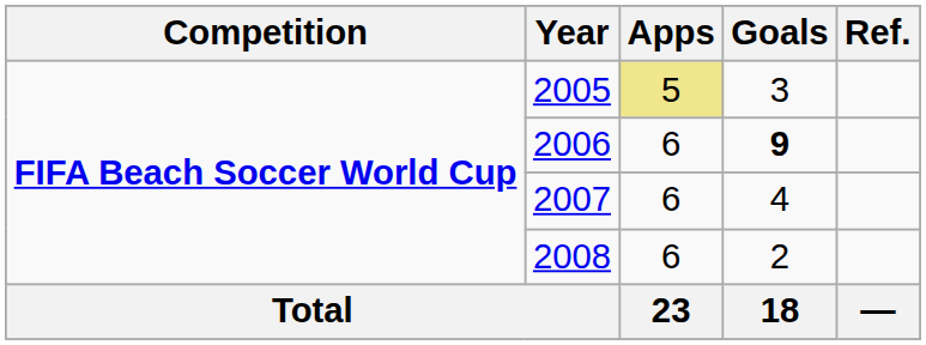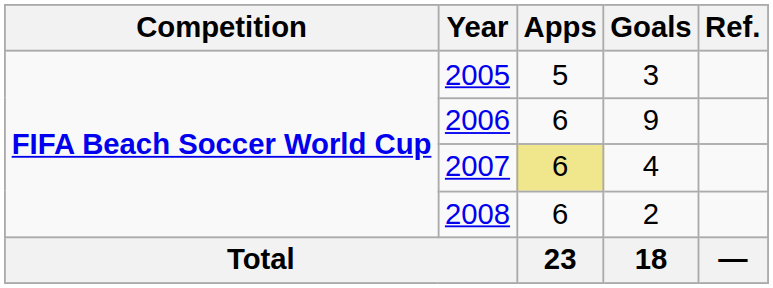2005 | Apps: khaki background -> no background
2006 | Goals: bold -> normal
2007 | Apps: no background -> khaki background
